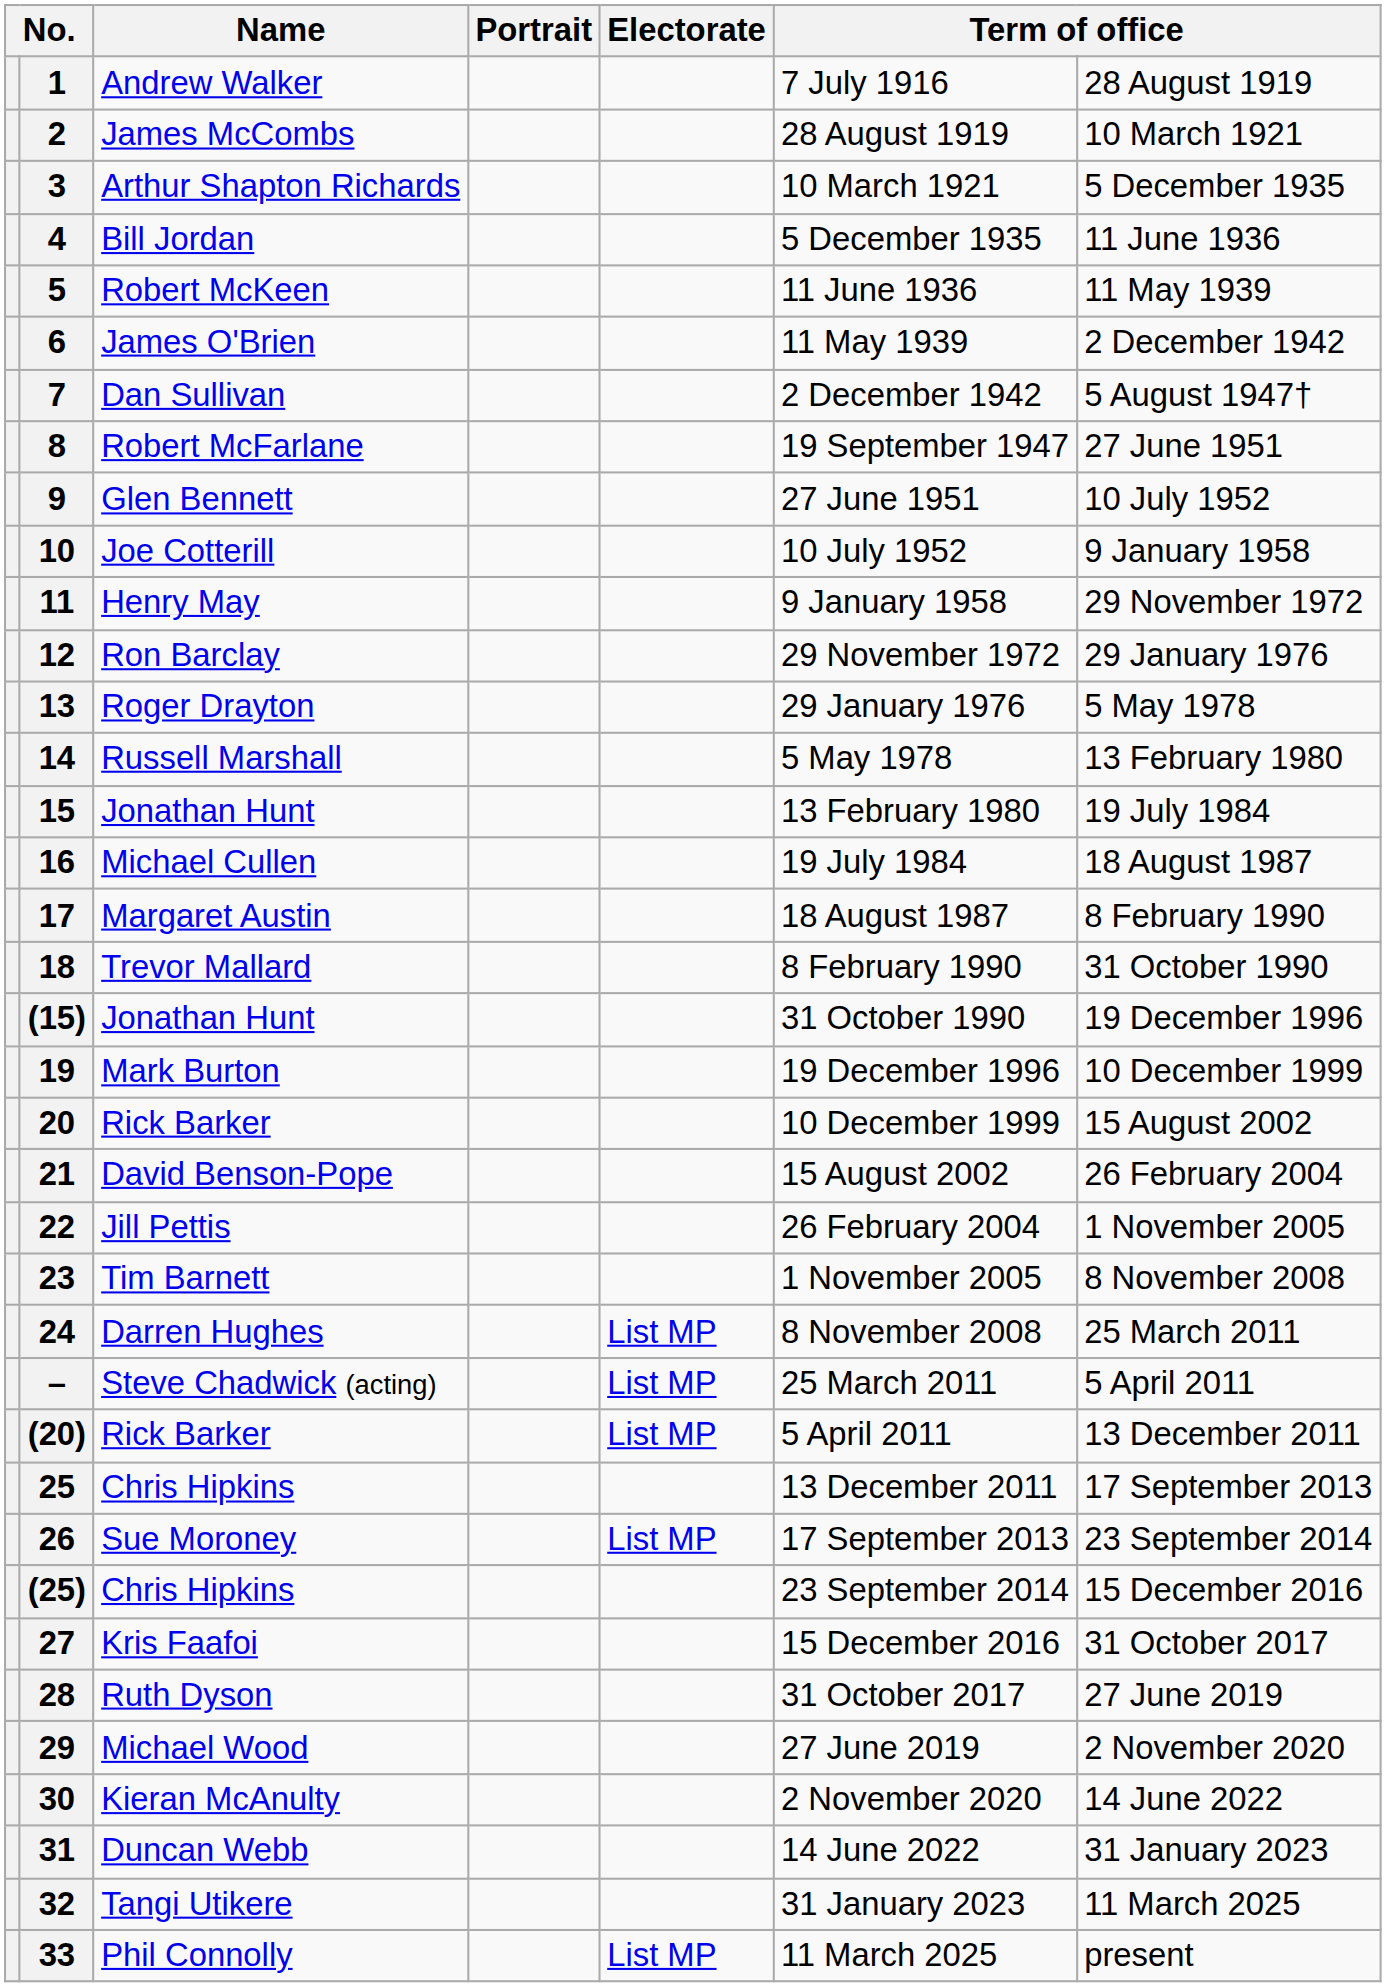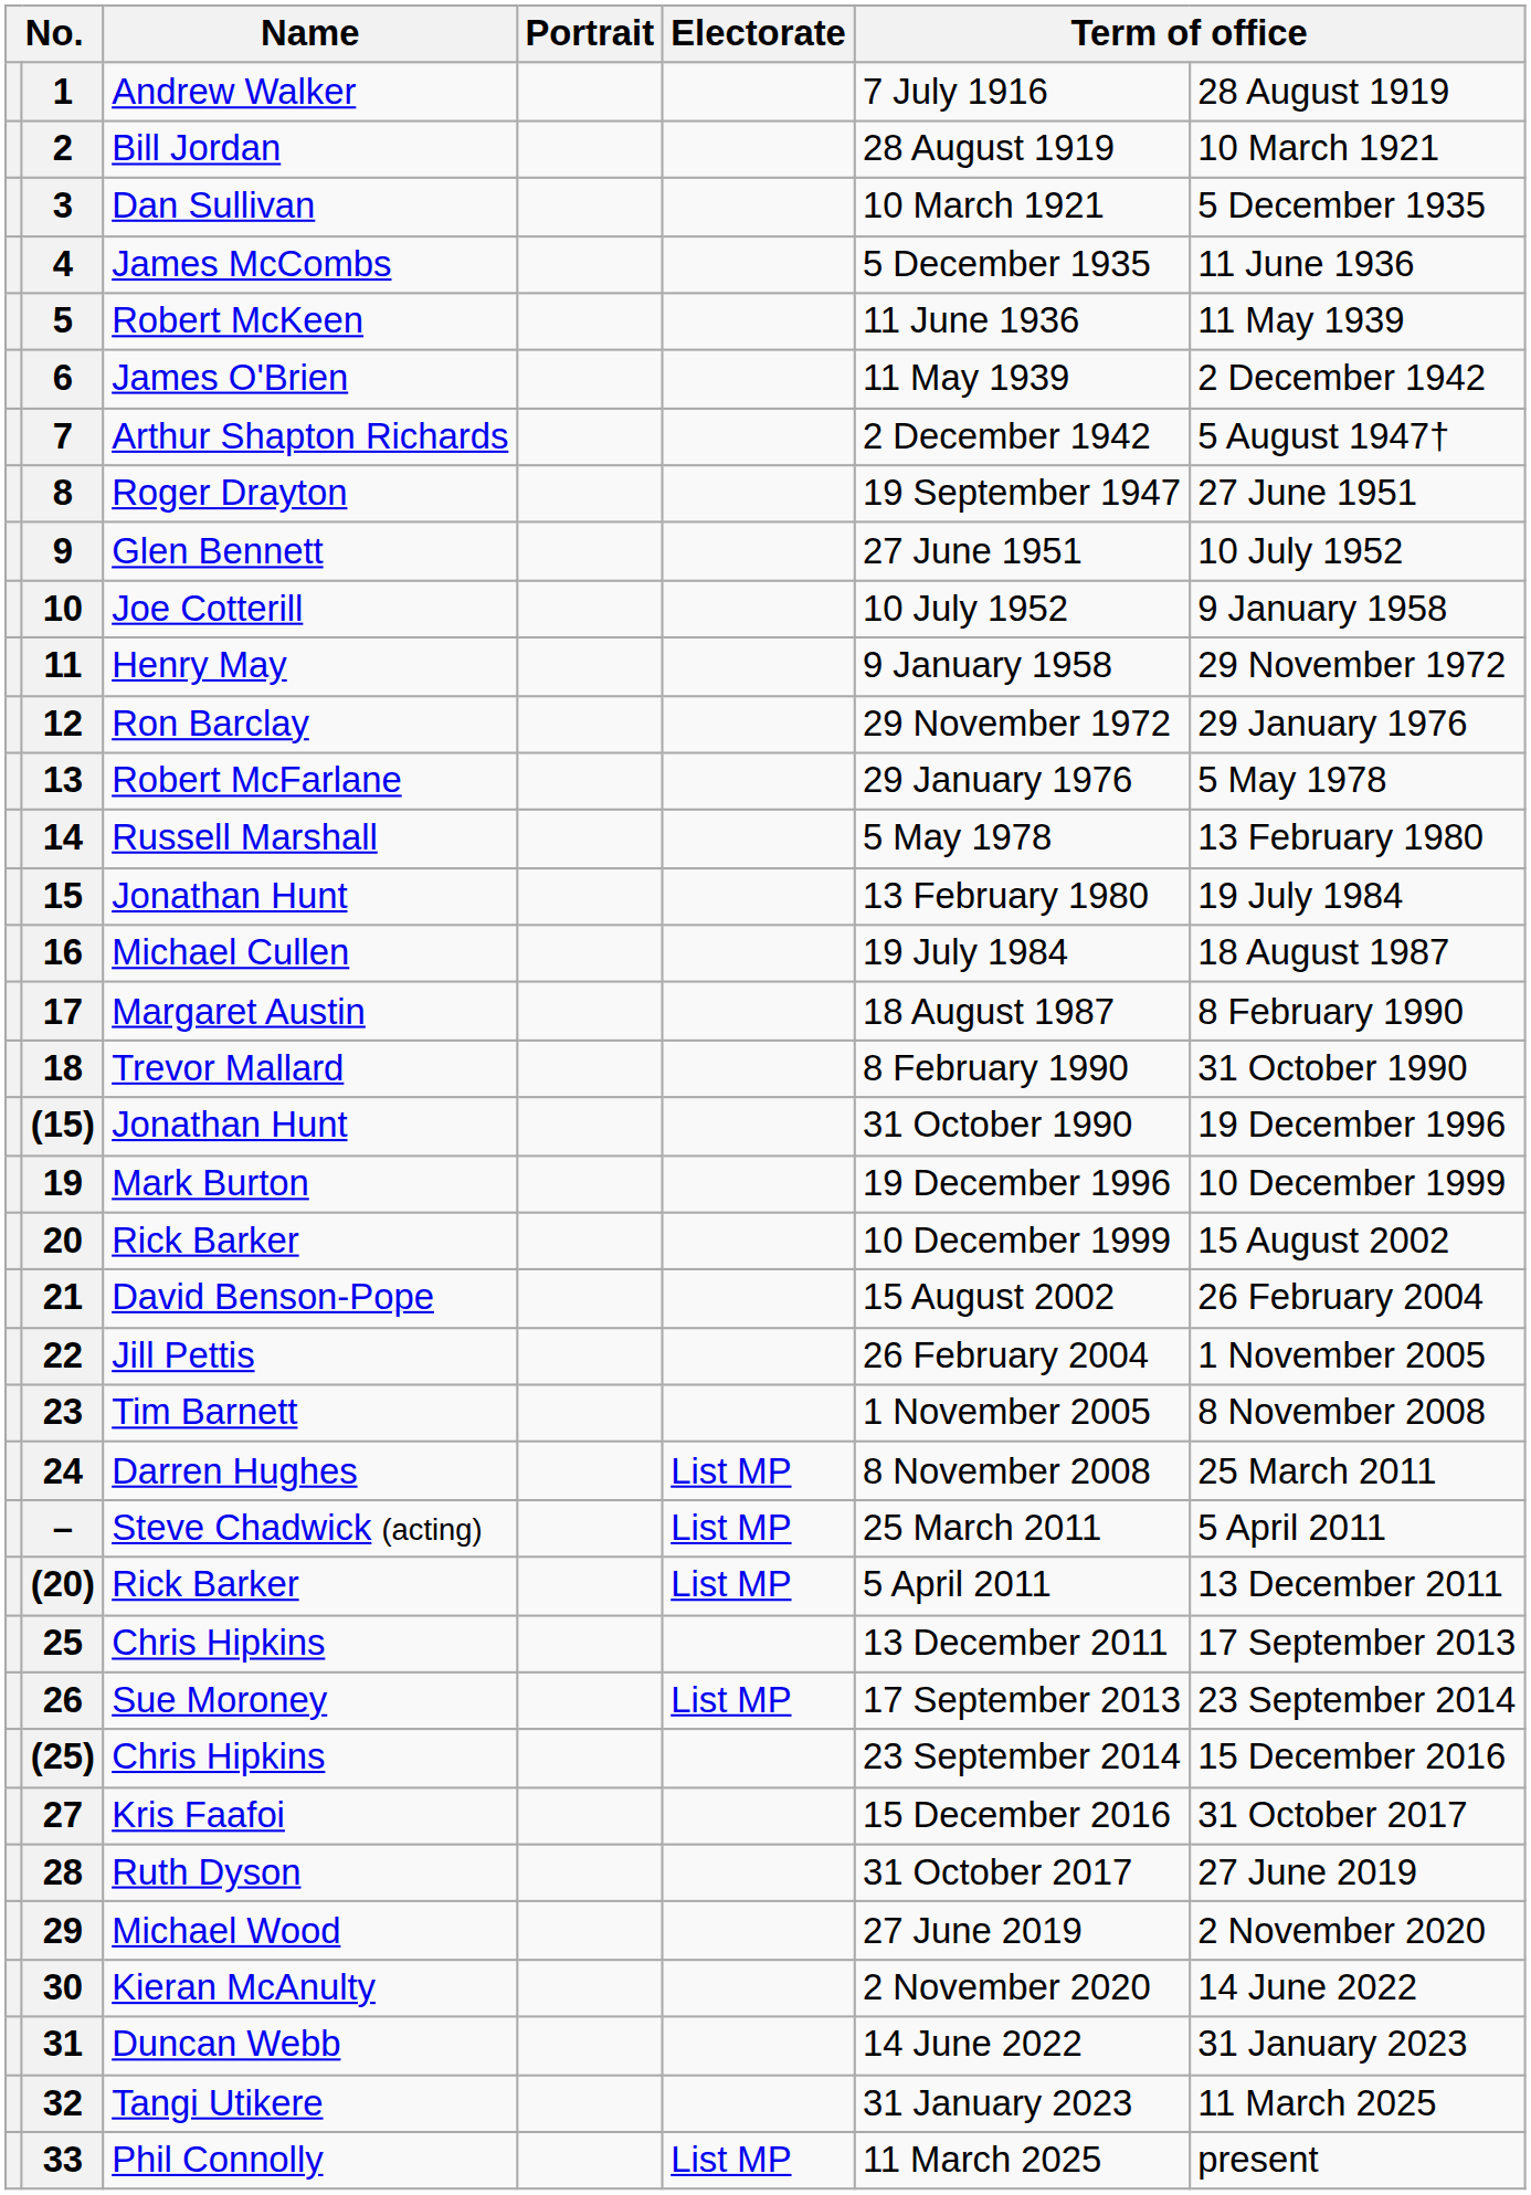2 | Name: James McCombs -> Bill Jordan
3 | Name: Arthur Shapton Richards -> Dan Sullivan
4 | Name: Bill Jordan -> James McCombs
7 | Name: Dan Sullivan -> Arthur Shapton Richards
8 | Name: Robert McFarlane -> Roger Drayton
13 | Name: Roger Drayton -> Robert McFarlane
